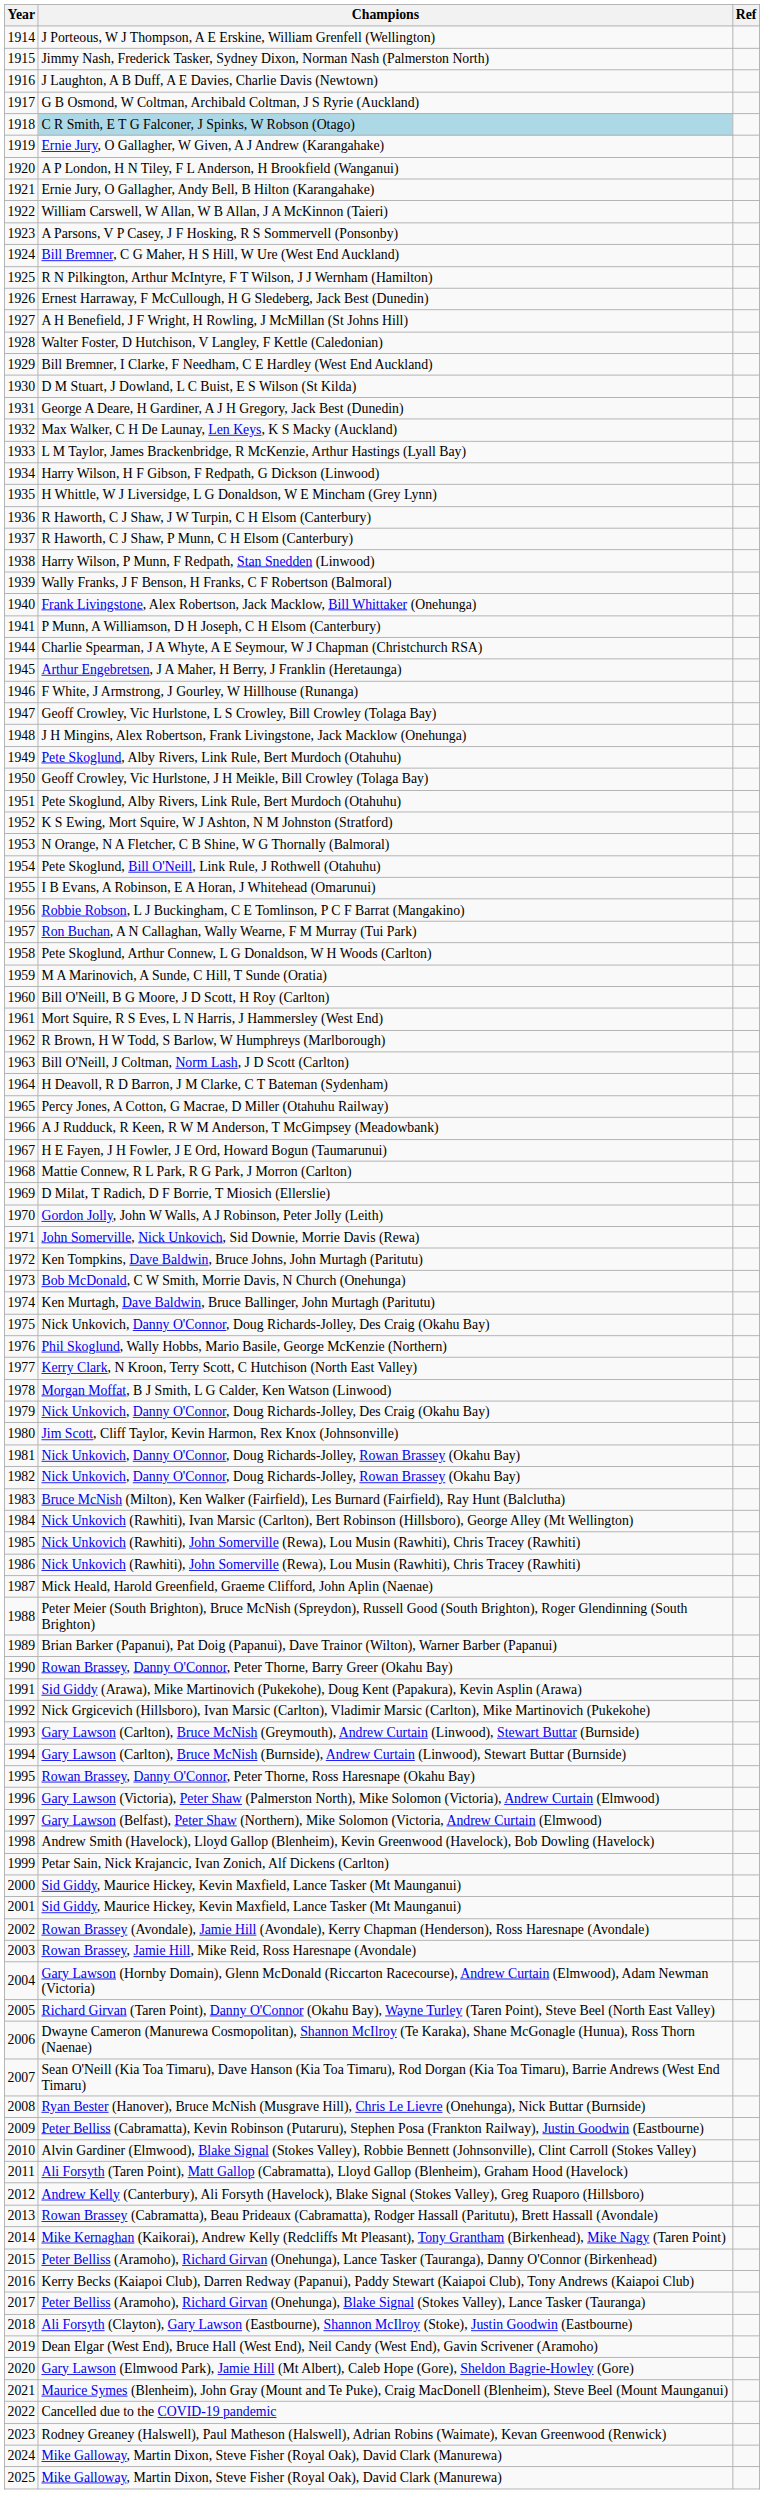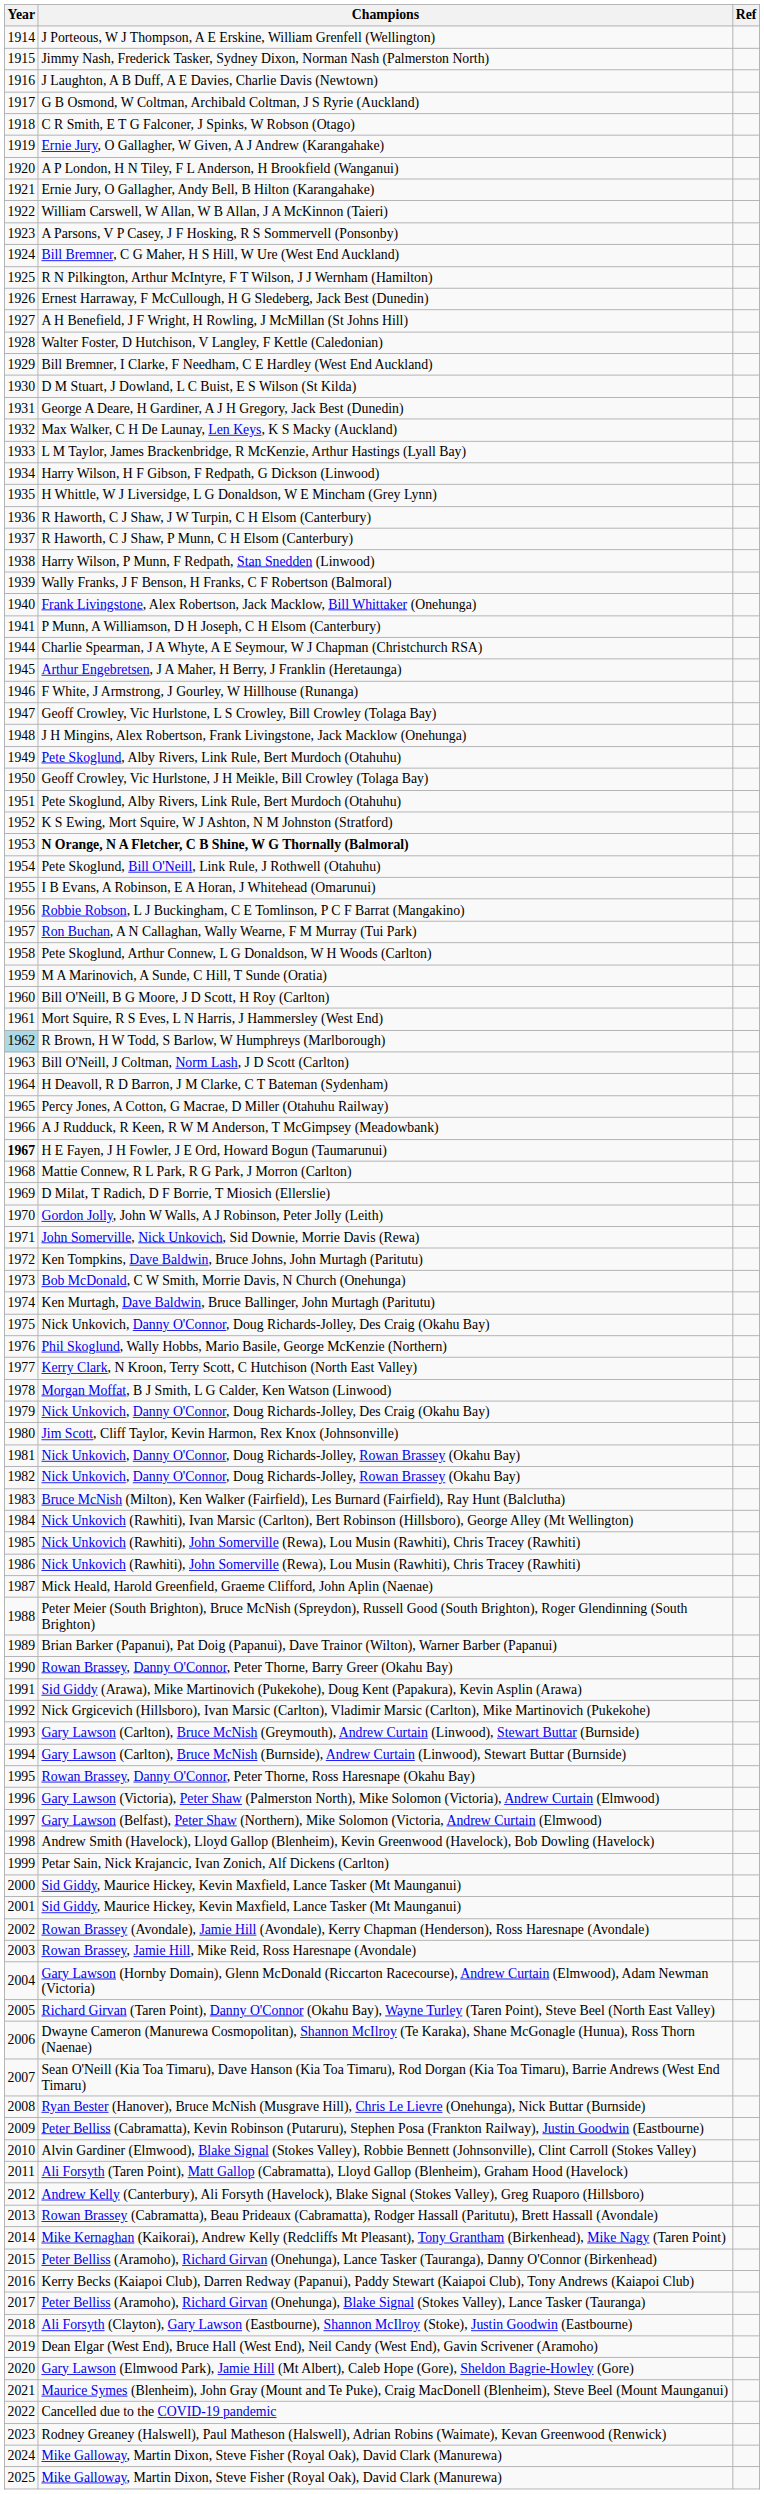C R Smith, E T G Falconer, J Spinks, W Robson (Otago) | Champions: lightblue background -> no background
N Orange, N A Fletcher, C B Shine, W G Thornally (Balmoral) | Champions: normal -> bold
R Brown, H W Todd, S Barlow, W Humphreys (Marlborough) | Year: no background -> lightblue background
H E Fayen, J H Fowler, J E Ord, Howard Bogun (Taumarunui) | Year: normal -> bold
